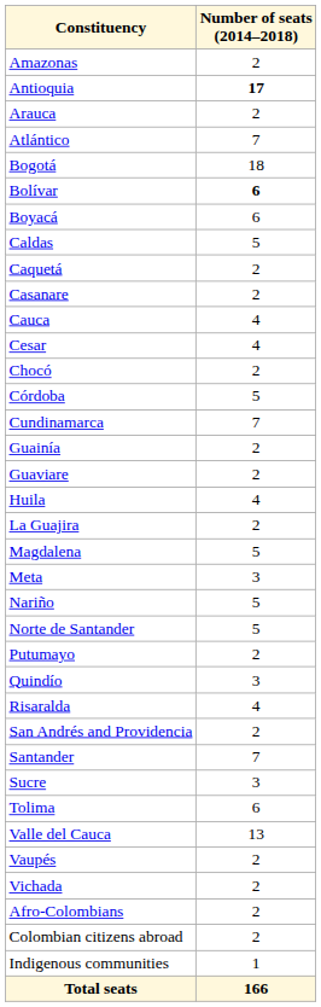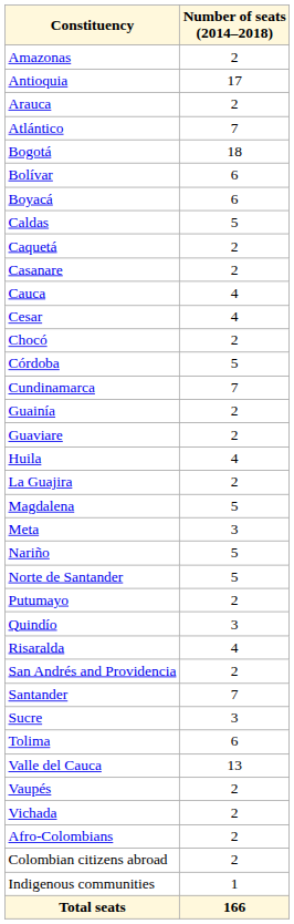Antioquia | Number of seats (2014–2018): bold -> normal
Bolívar | Number of seats (2014–2018): bold -> normal
